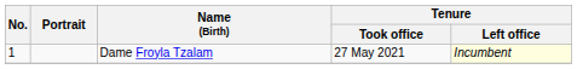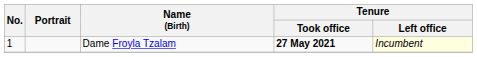Dame Froyla Tzalam | Tenure / Took office: normal -> bold
